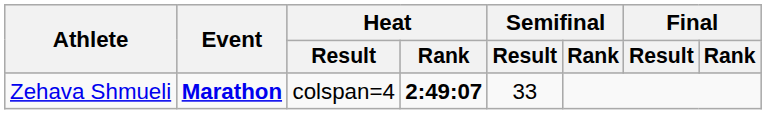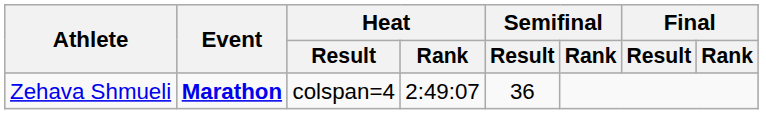Zehava Shmueli | Heat / Rank: bold -> normal
Zehava Shmueli | Semifinal / Result: 33 -> 36
